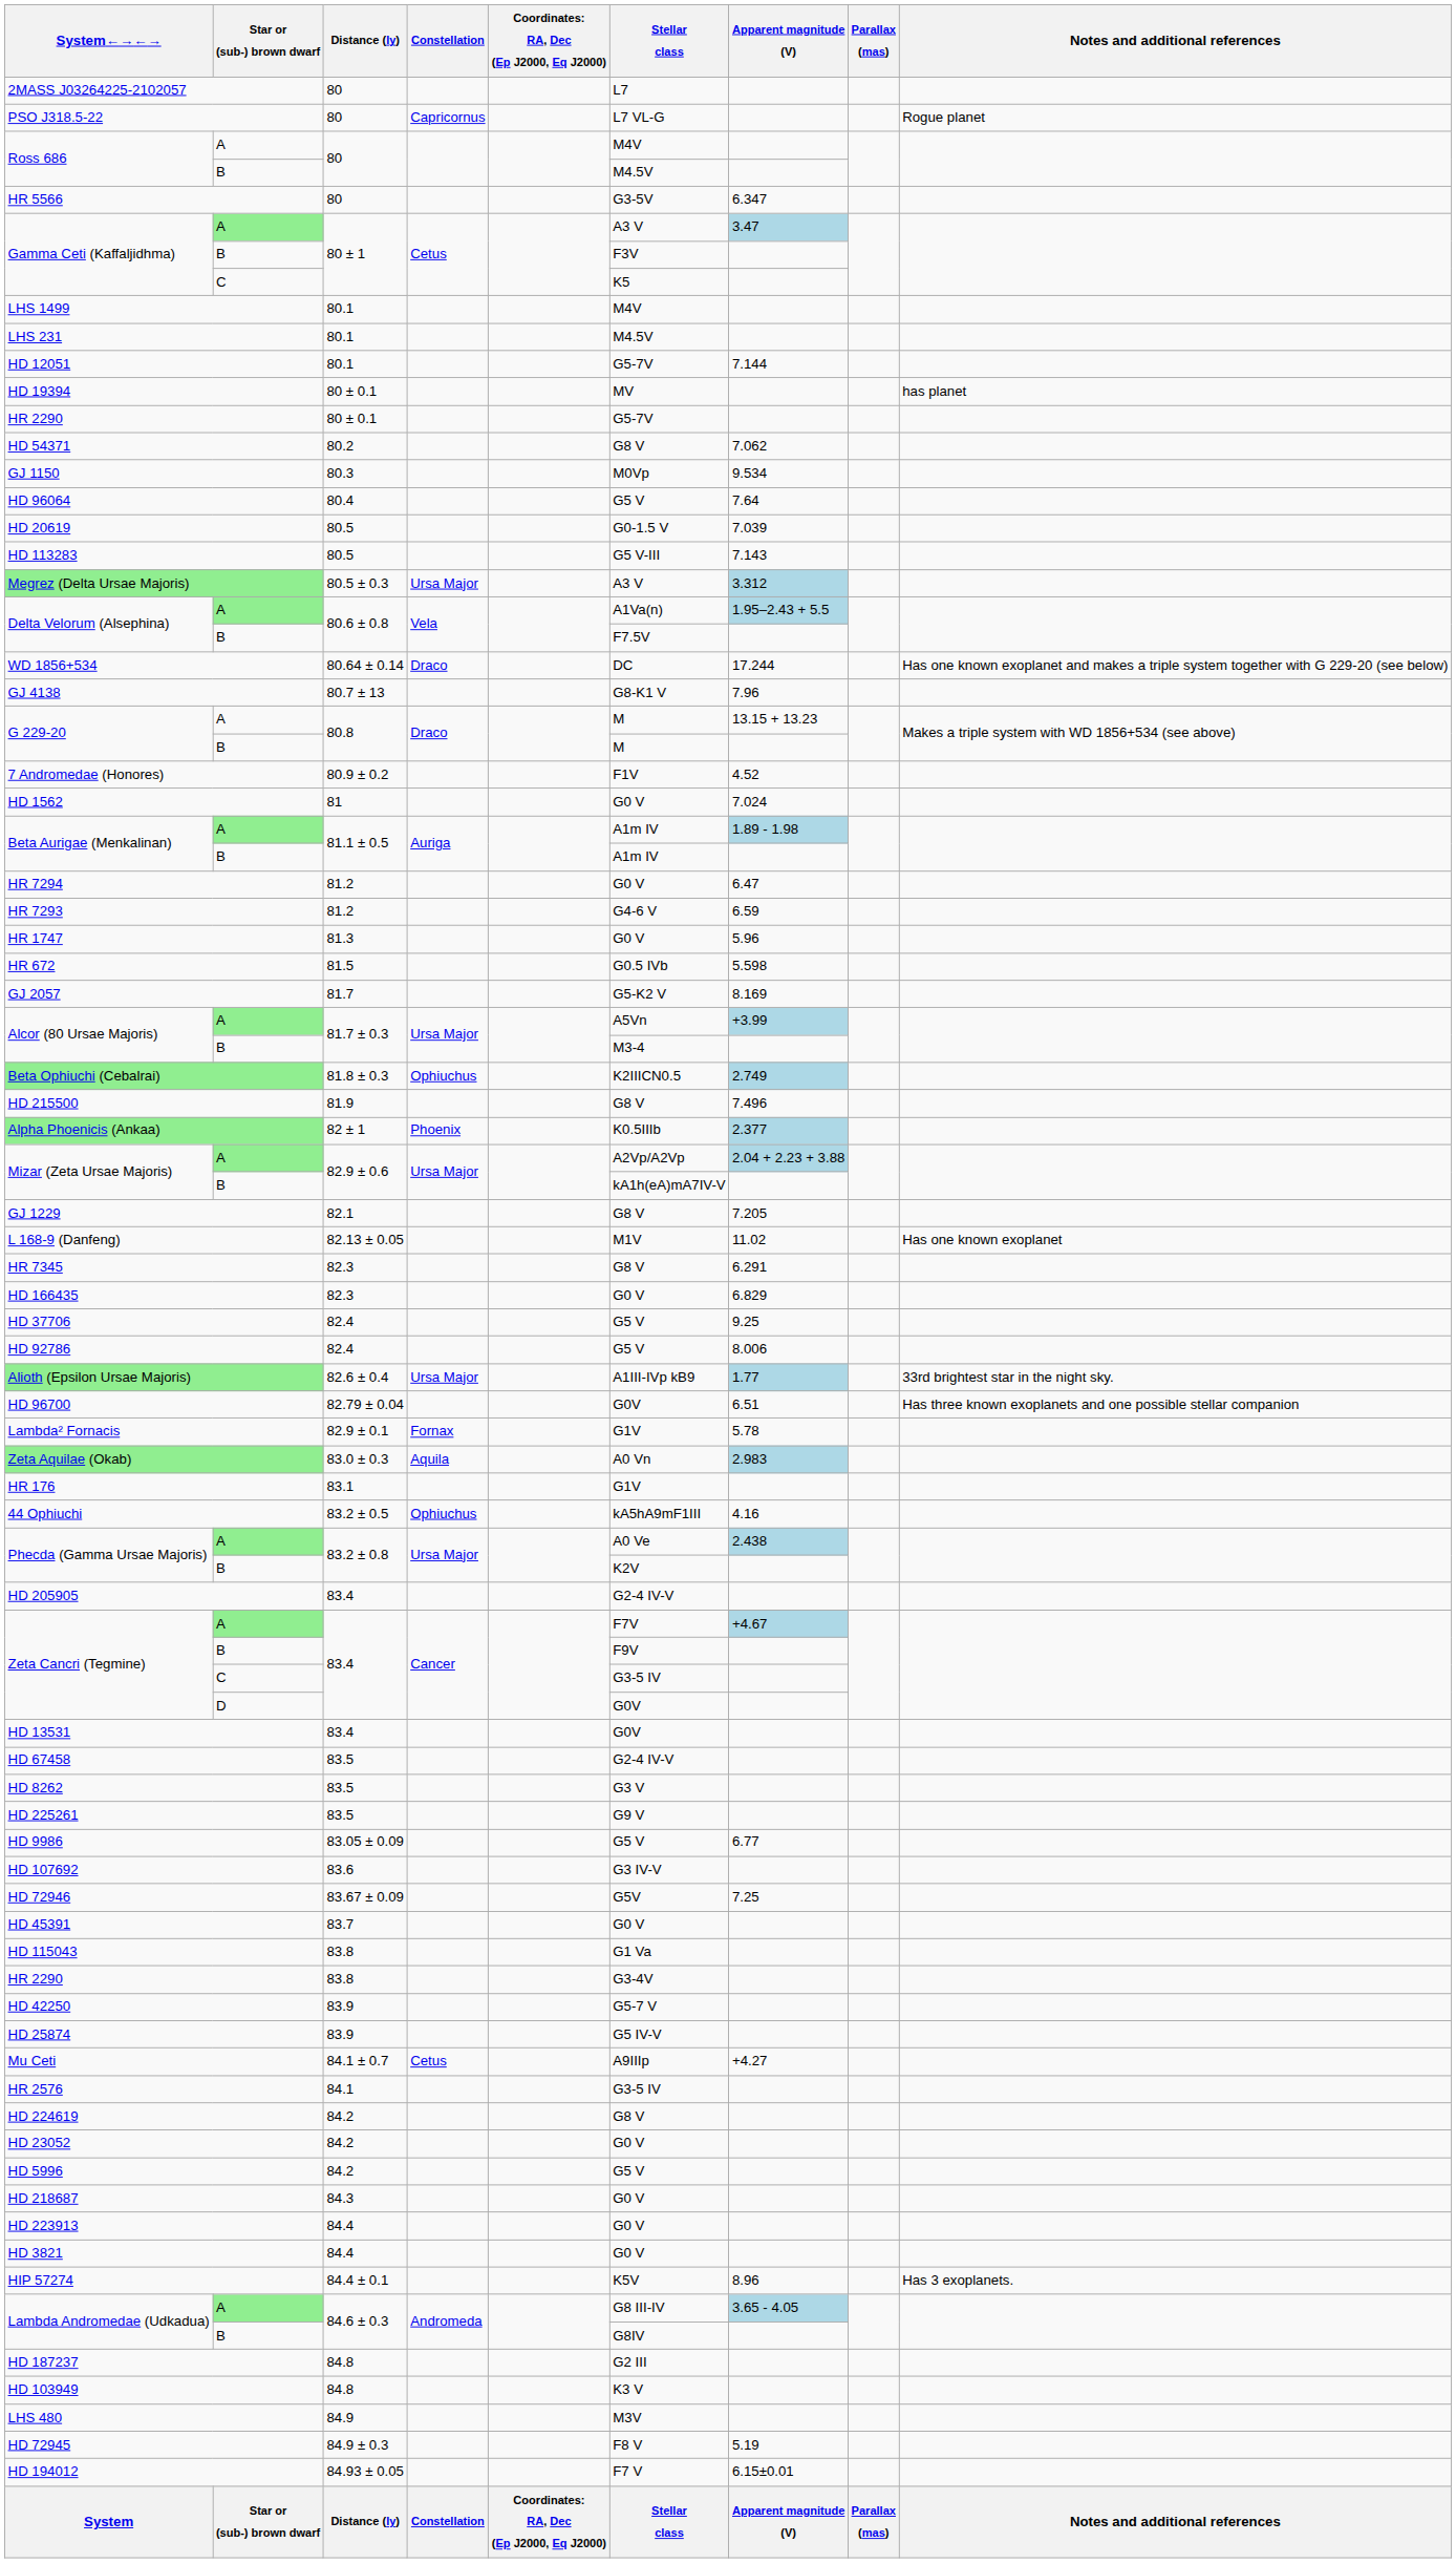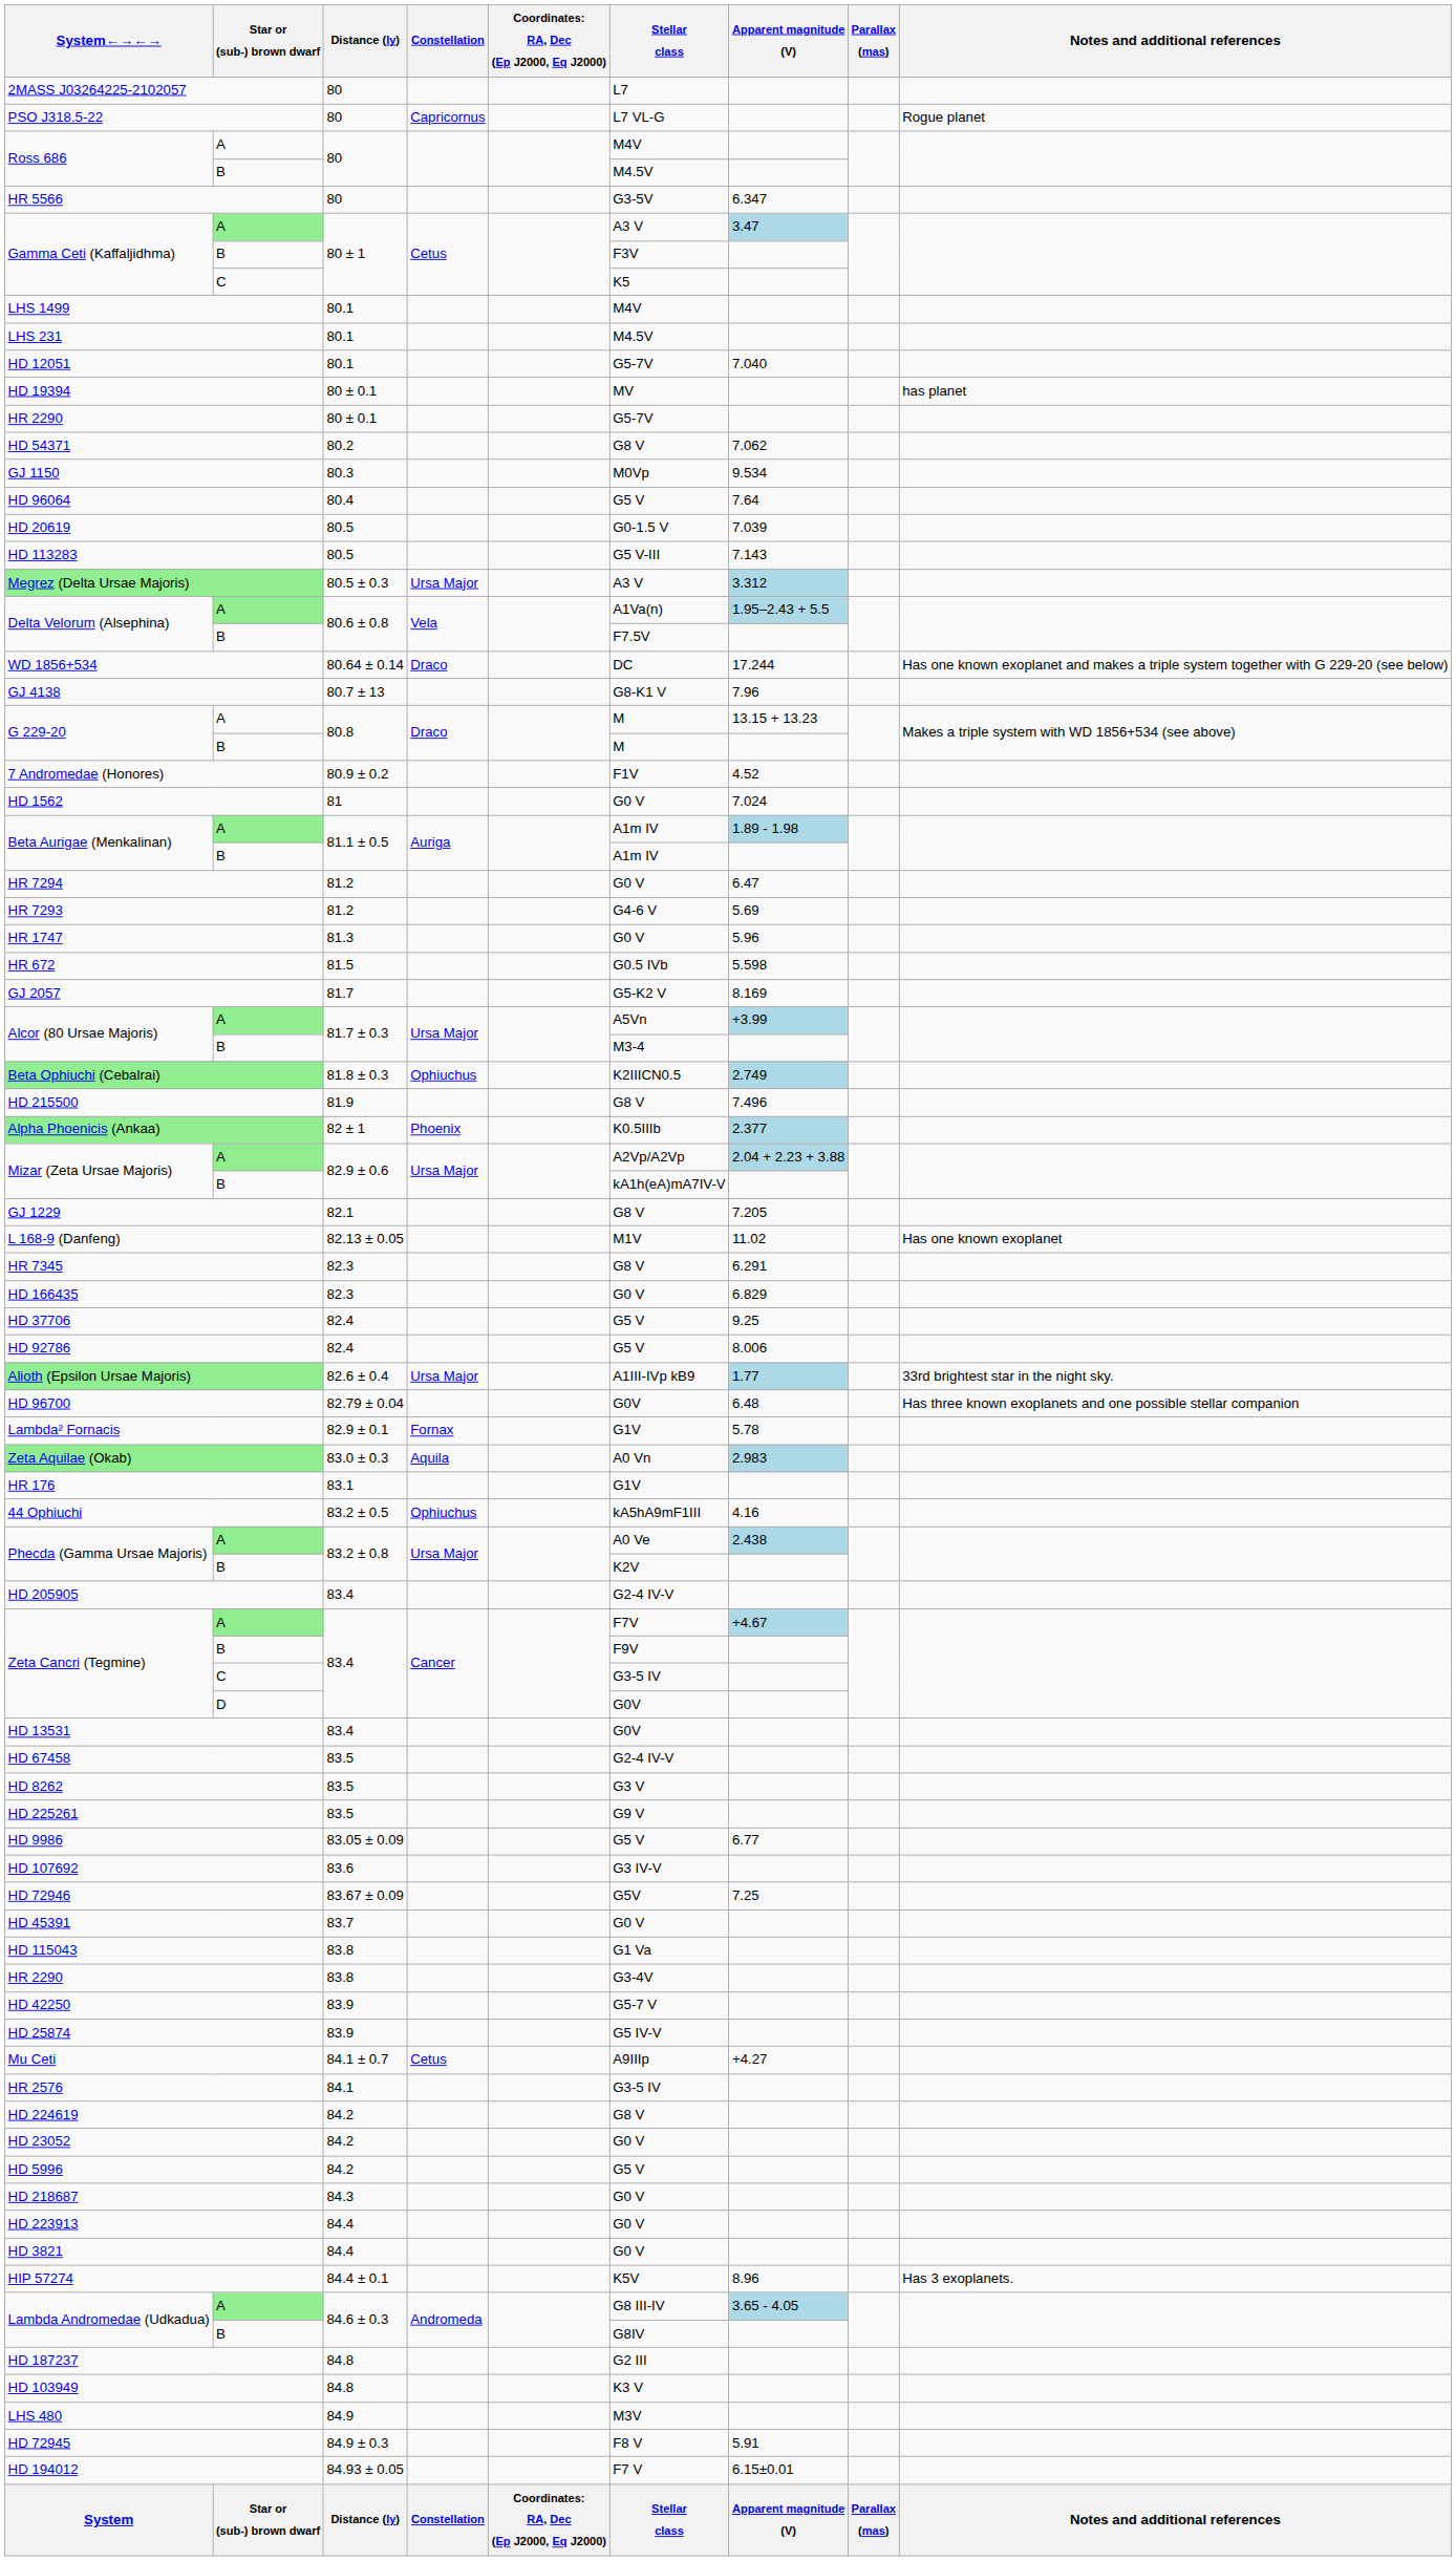HD 12051 | Apparent magnitude (V): 7.144 -> 7.040
HR 7293 | Apparent magnitude (V): 6.59 -> 5.69
HD 96700 | Apparent magnitude (V): 6.51 -> 6.48
HD 72945 | Apparent magnitude (V): 5.19 -> 5.91
